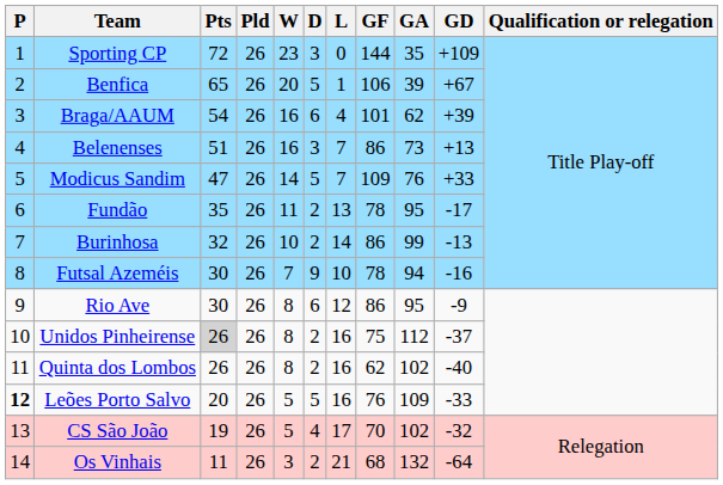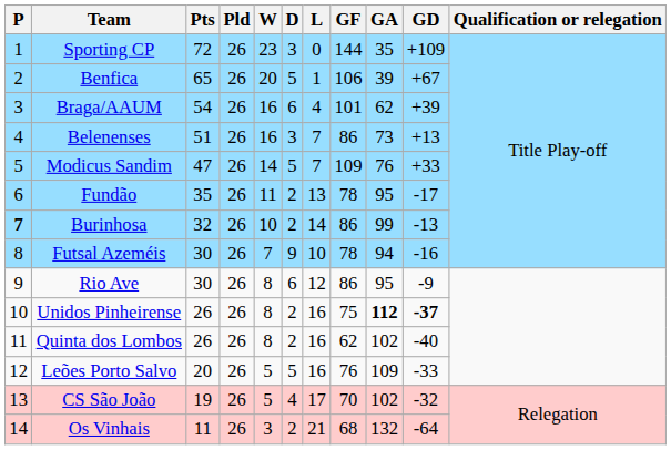Burinhosa | P: normal -> bold
Unidos Pinheirense | Pts: lightgrey background -> no background
Unidos Pinheirense | GA: normal -> bold
Unidos Pinheirense | GD: normal -> bold
Leões Porto Salvo | P: bold -> normal
